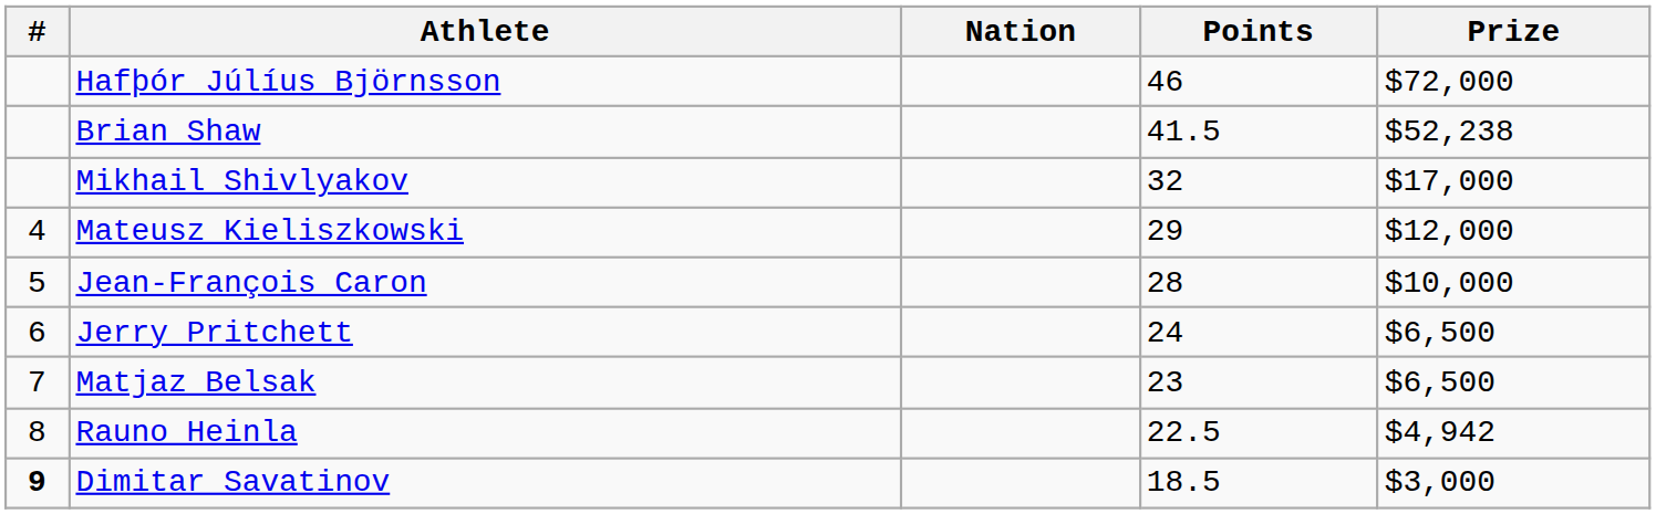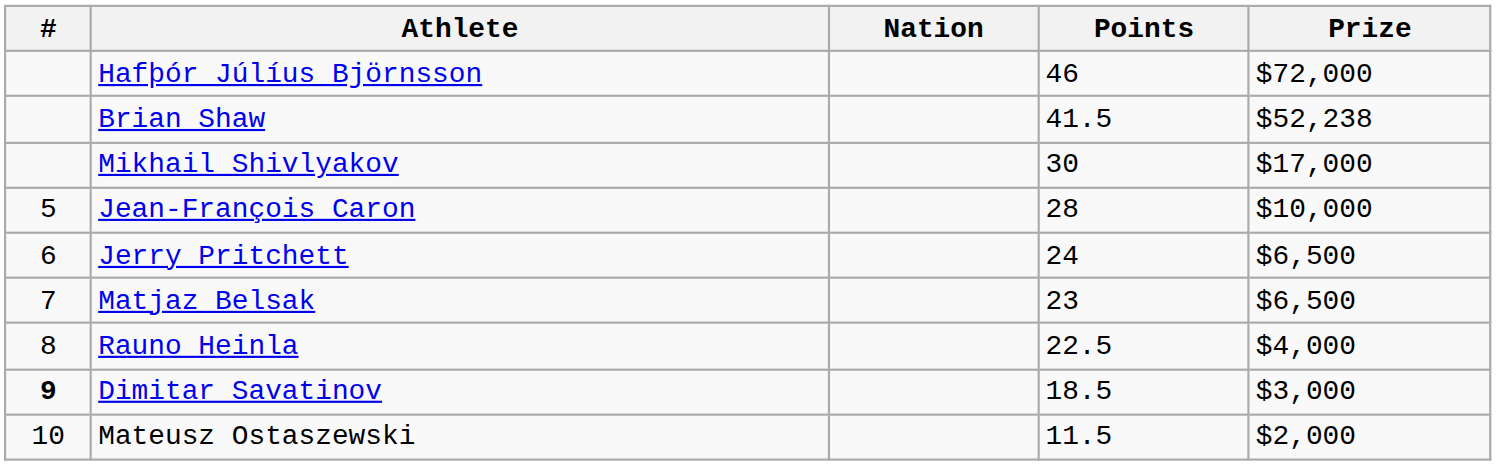Mikhail Shivlyakov | Points: 32 -> 30
- row: 4 | Mateusz Kieliszkowski | 29 | $12,000
Rauno Heinla | Prize: $4,942 -> $4,000
+ row: 10 | Mateusz Ostaszewski | 11.5 | $2,000
